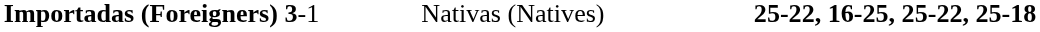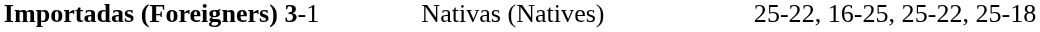Importadas (Foreigners) | column 4: bold -> normal
